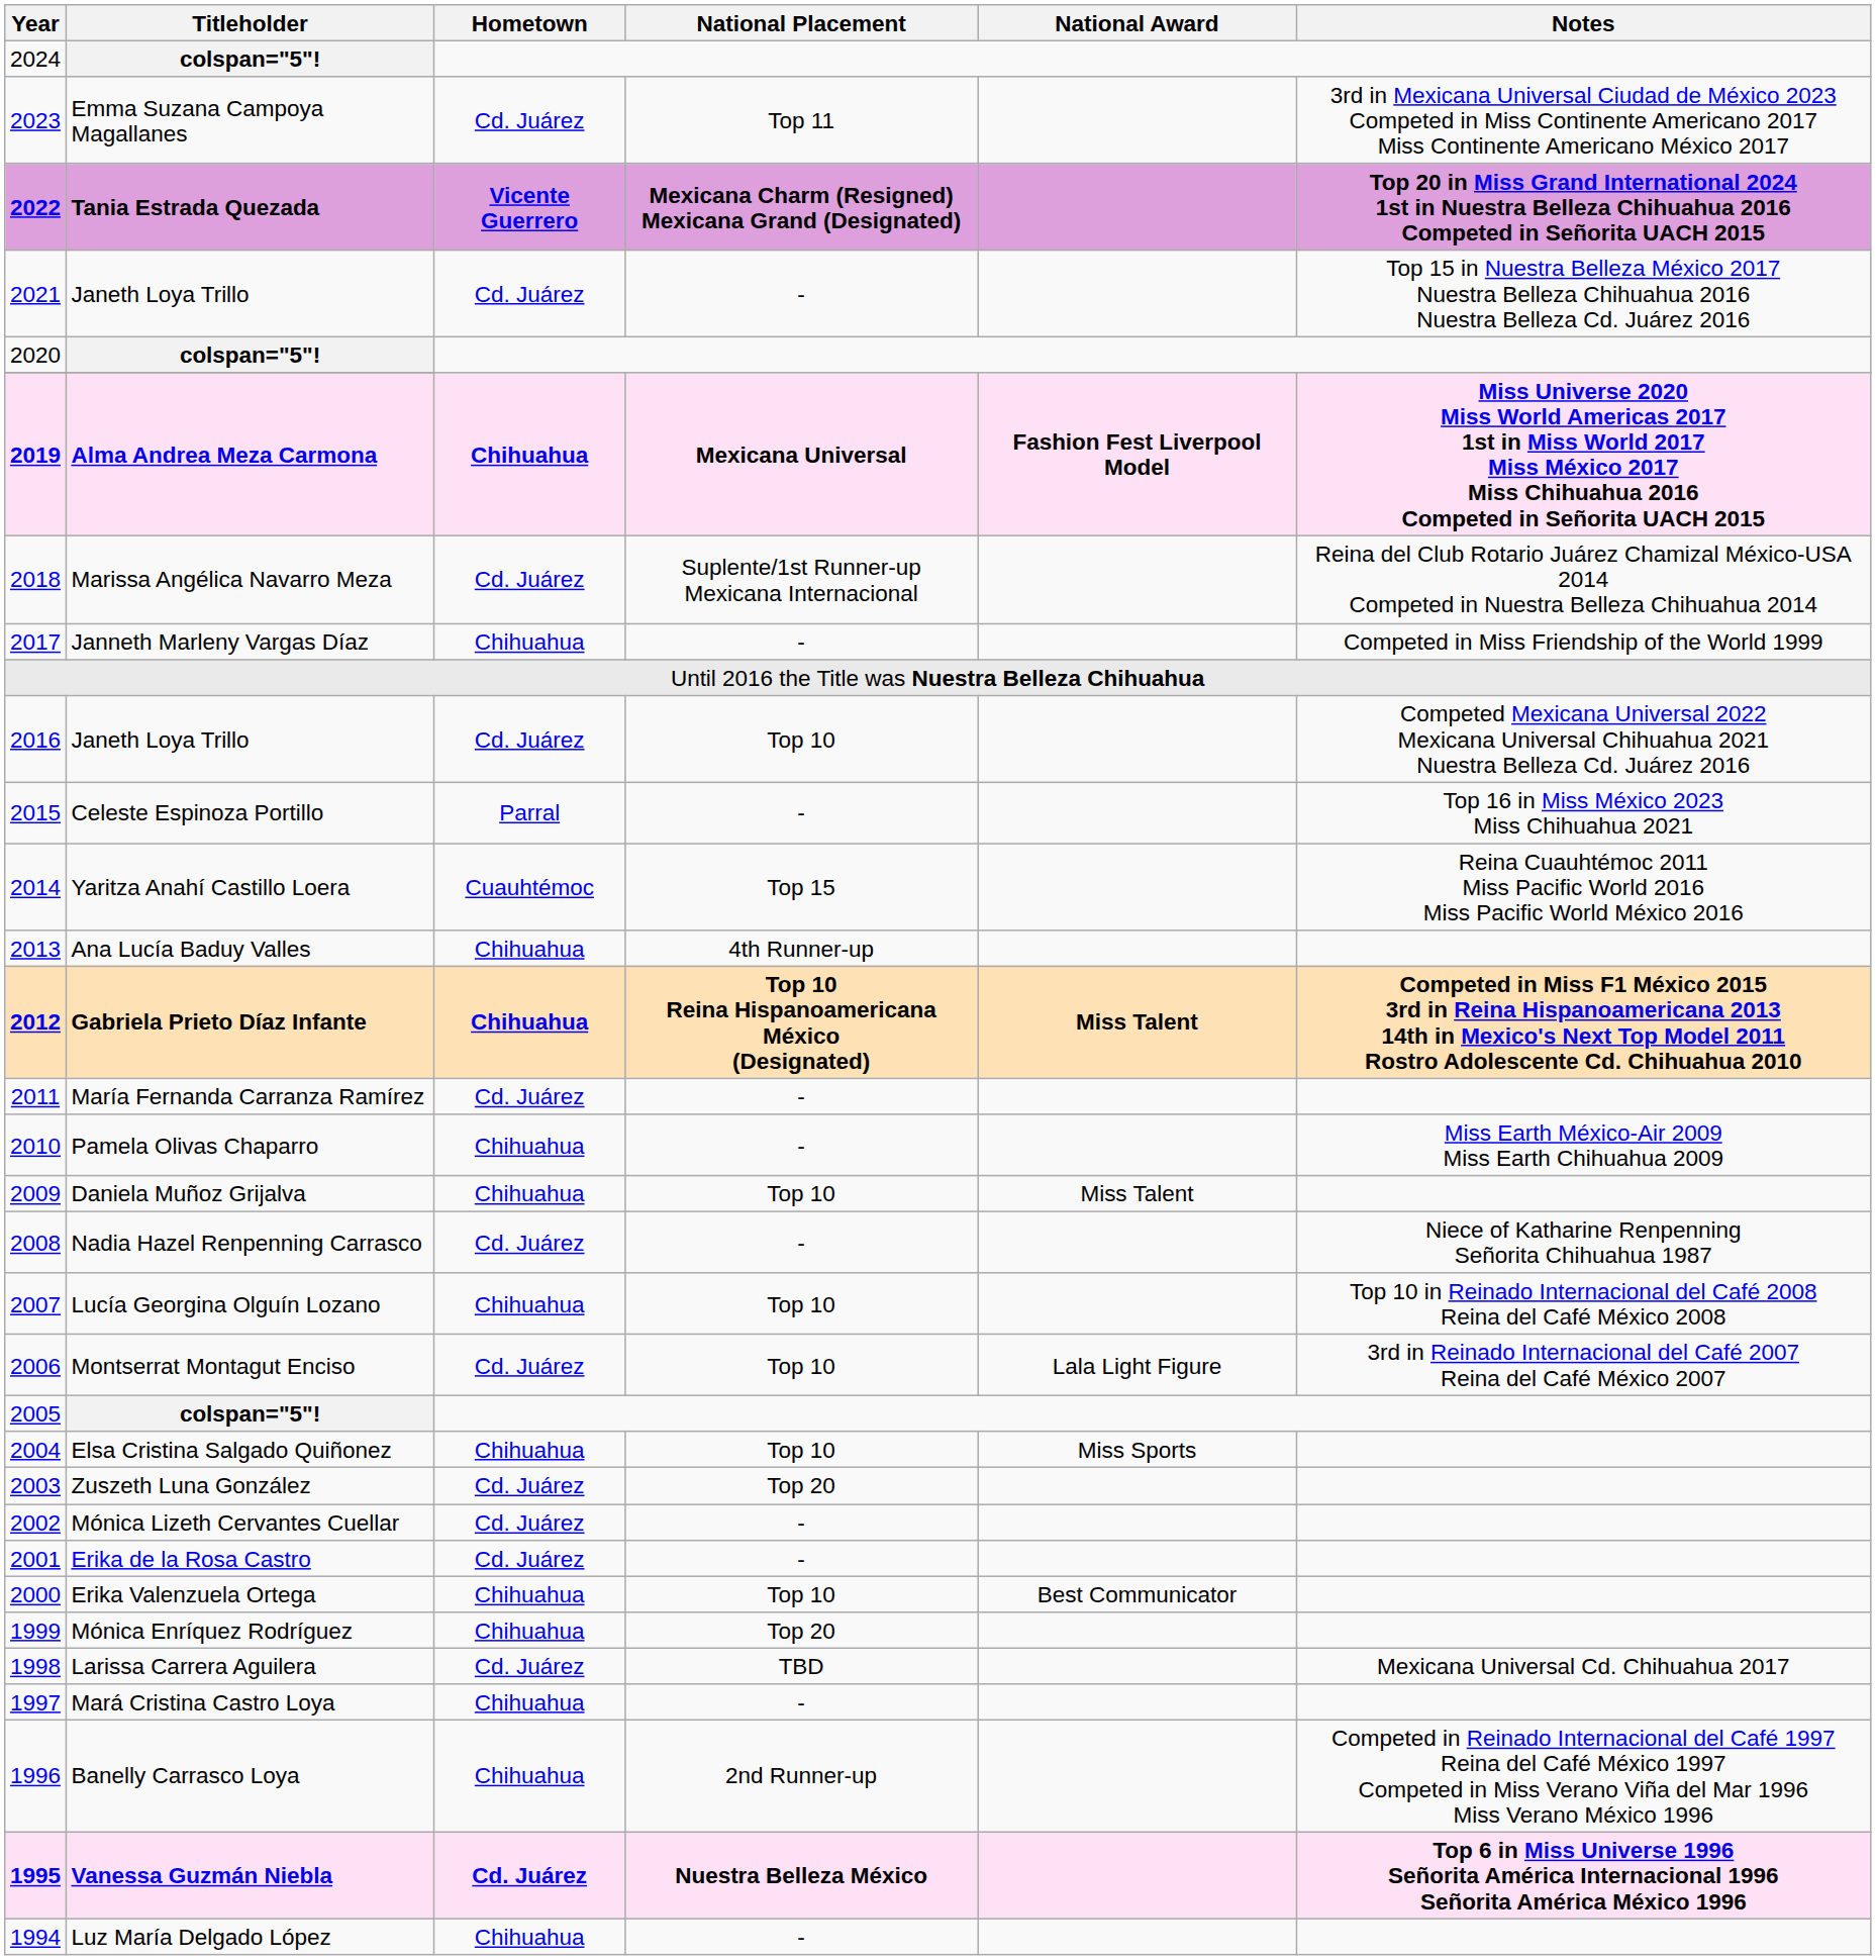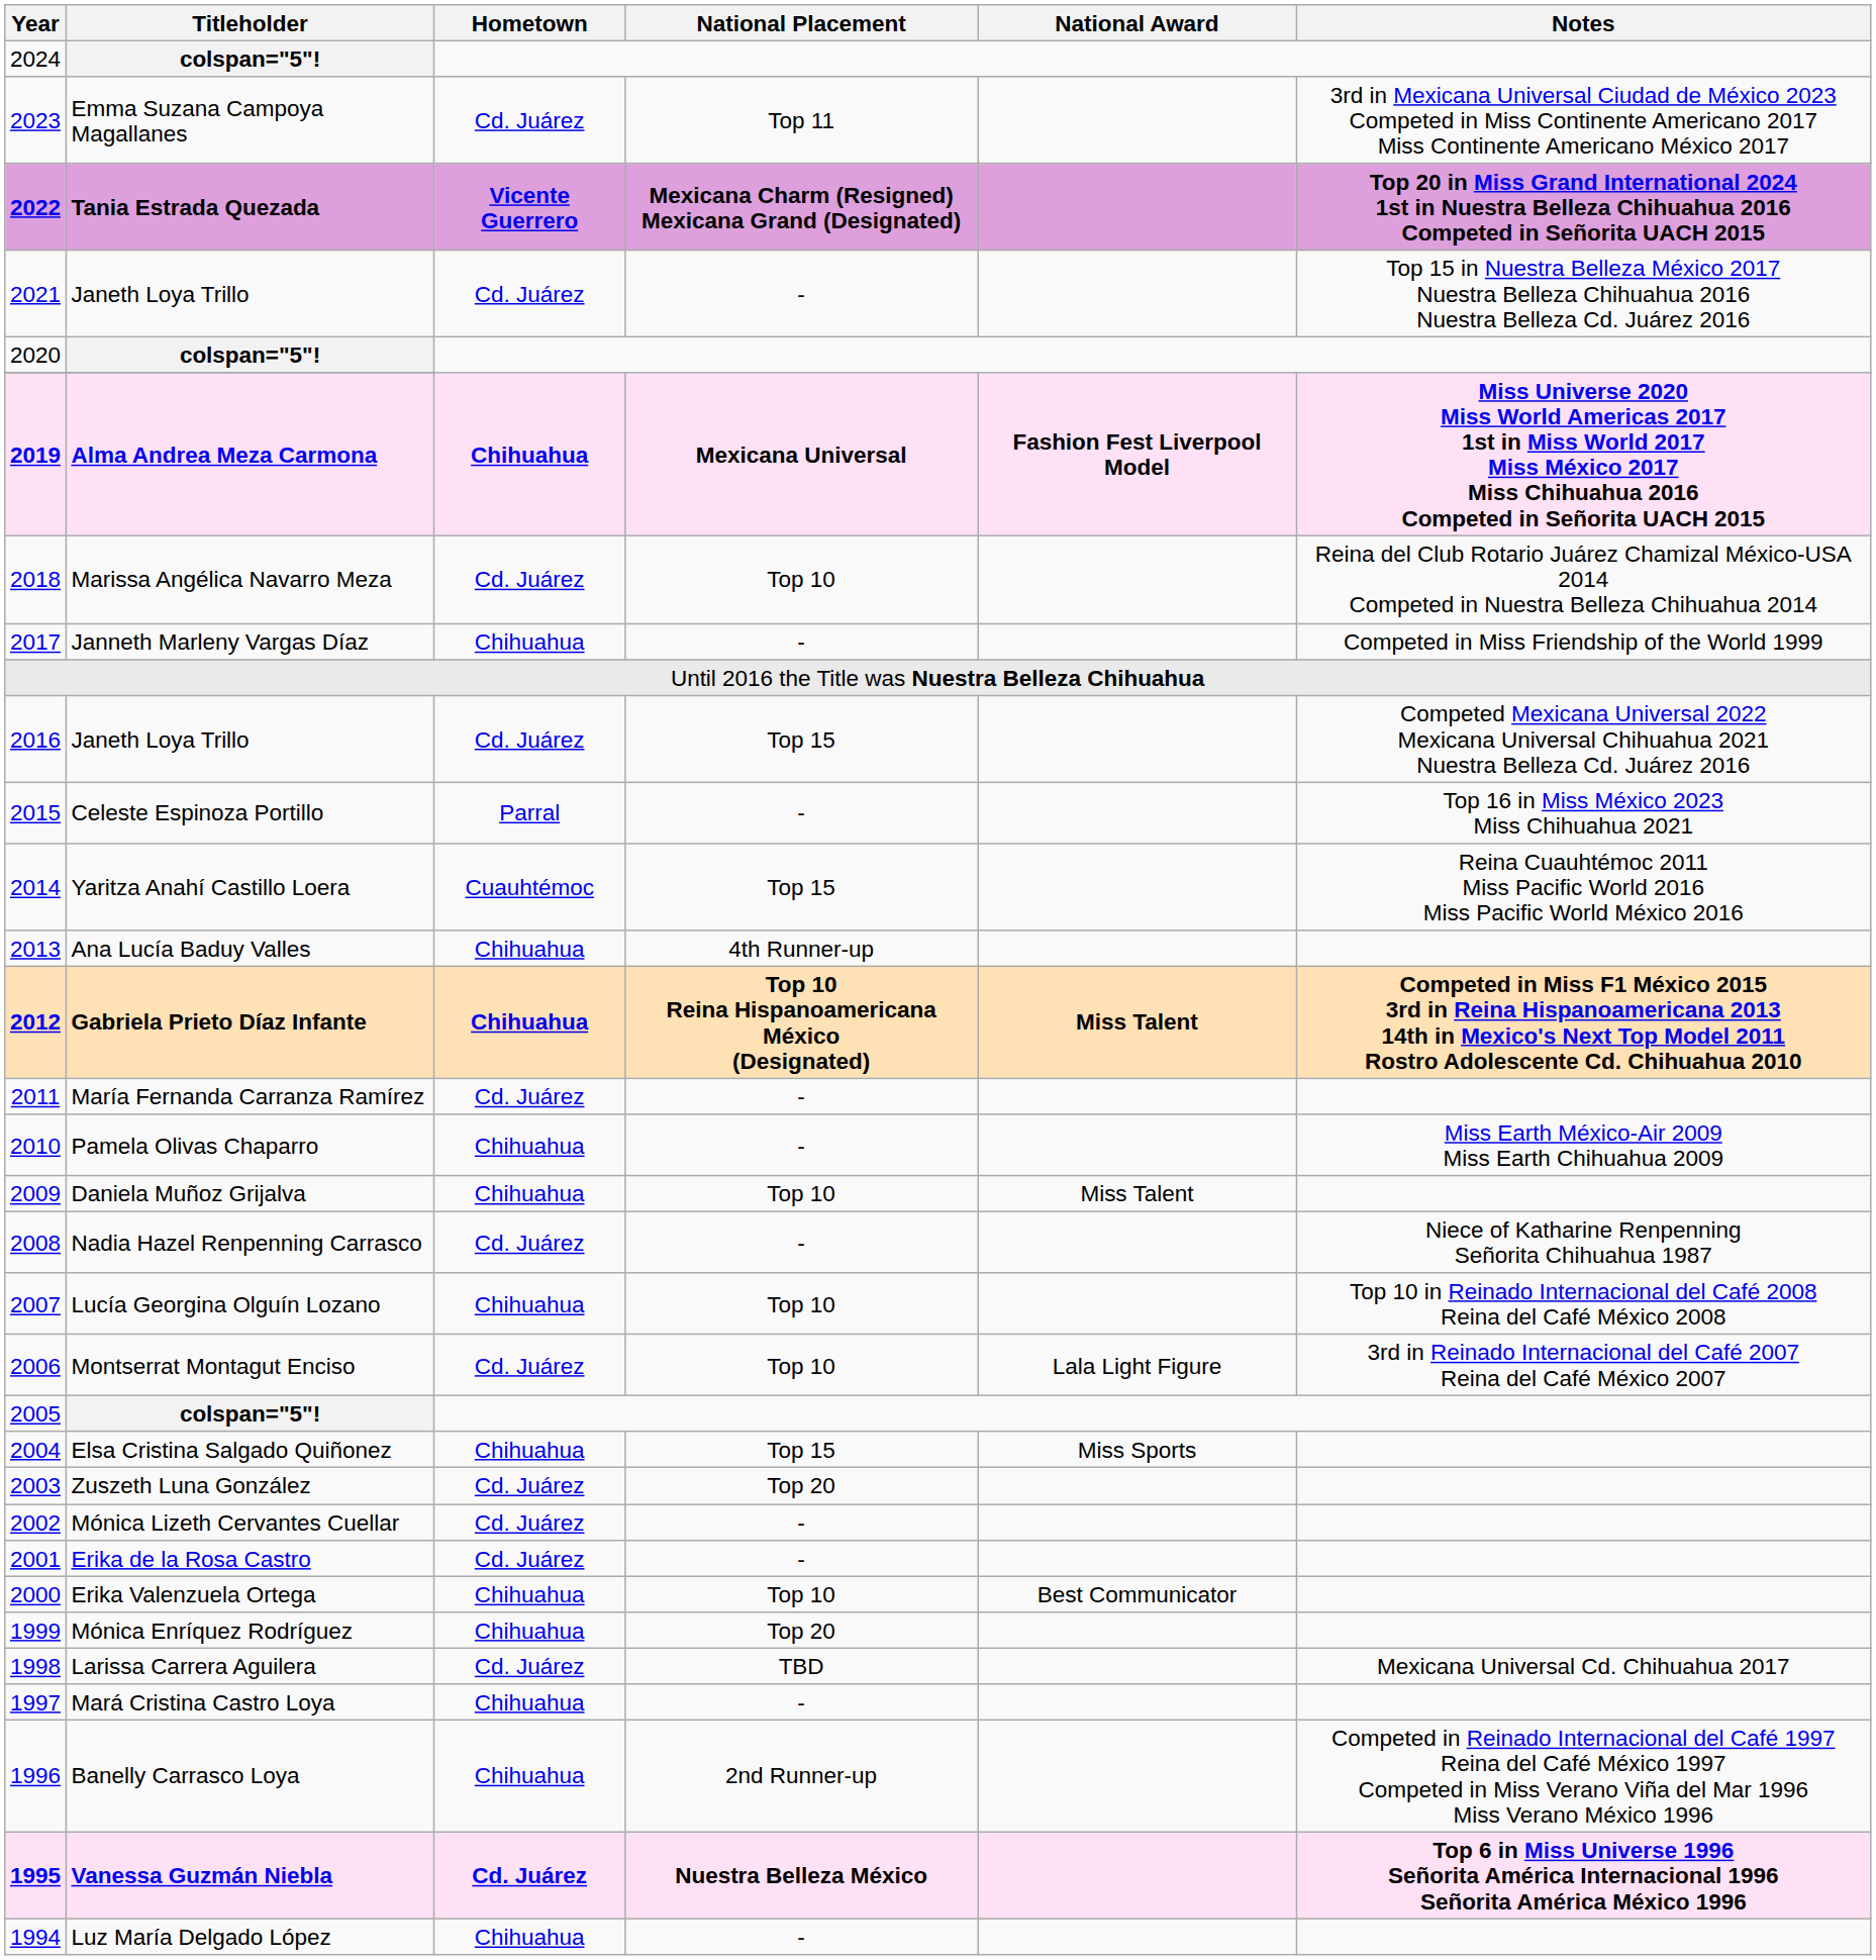Marissa Angélica Navarro Meza | National Placement: Suplente/1st Runner-up Mexicana Internacional -> Top 10
2016 / Janeth Loya Trillo | National Placement: Top 10 -> Top 15
Elsa Cristina Salgado Quiñonez | National Placement: Top 10 -> Top 15
